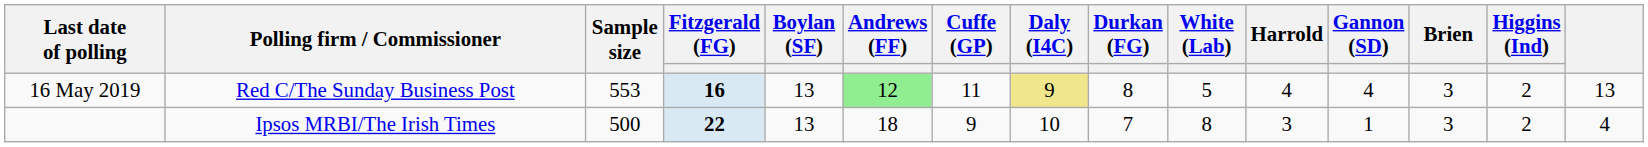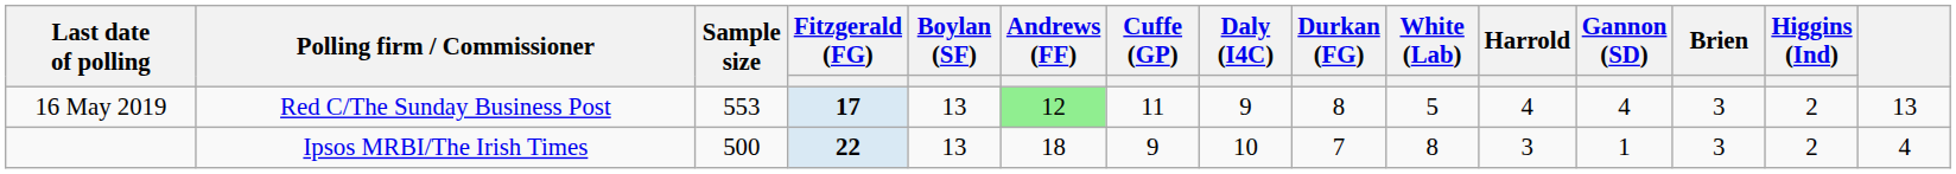16 May 2019 | Fitzgerald (FG): 16 -> 17
16 May 2019 | Daly (I4C): khaki background -> no background
